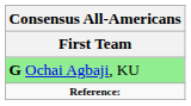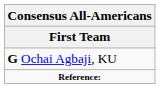G Ochai Agbaji, KU | Consensus All-Americans / First Team: lightgreen background -> no background
